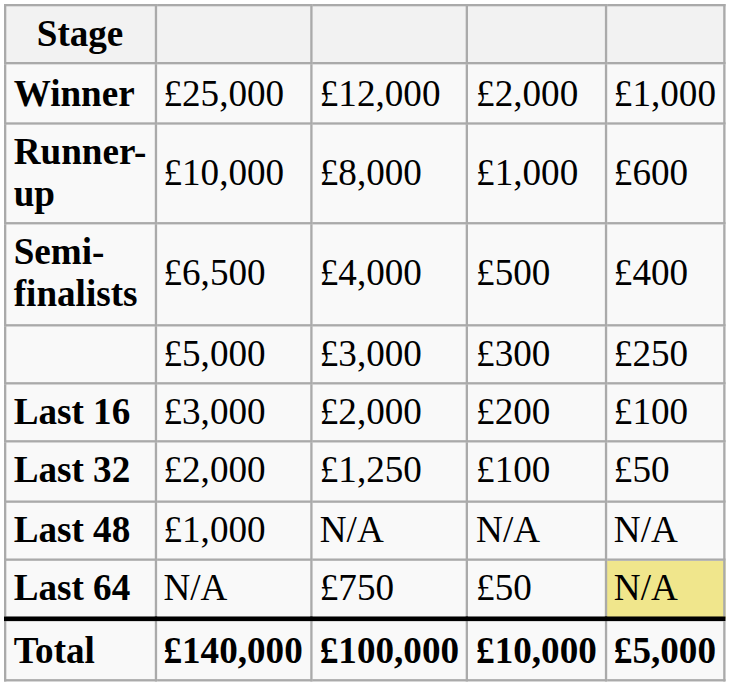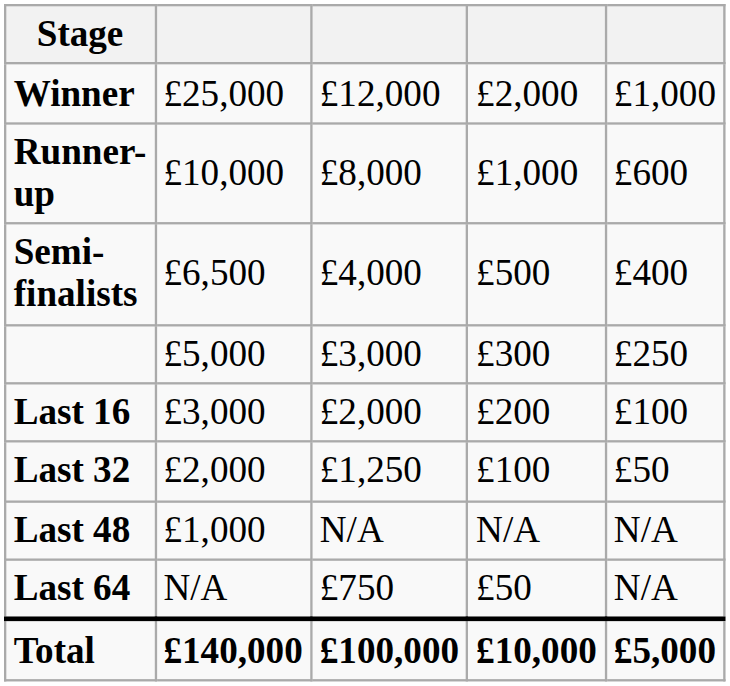Last 64 | column 5: khaki background -> no background
